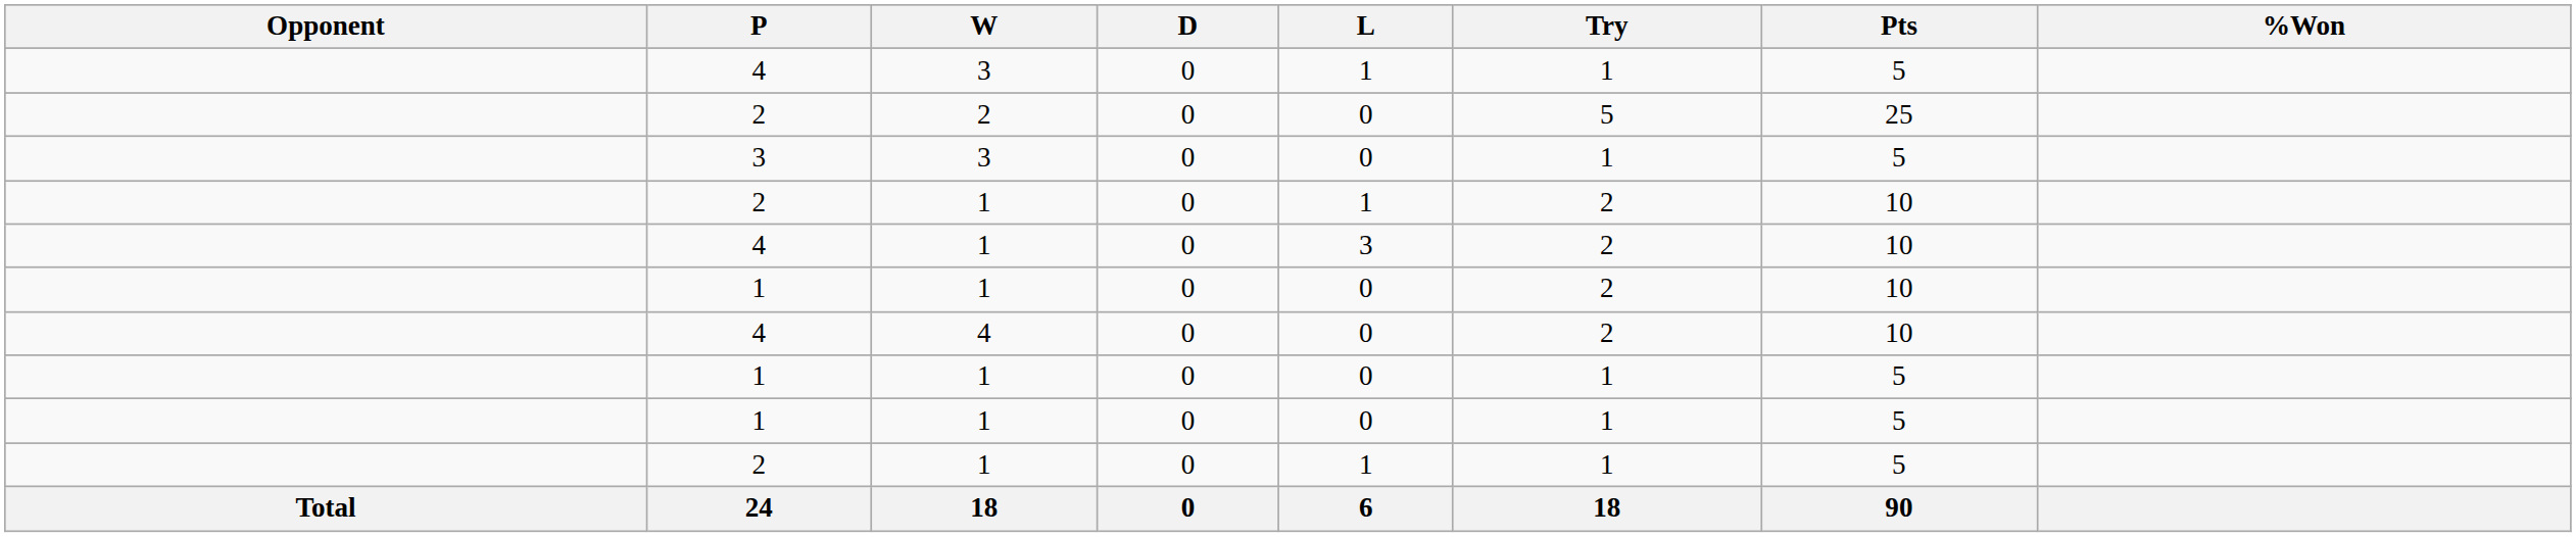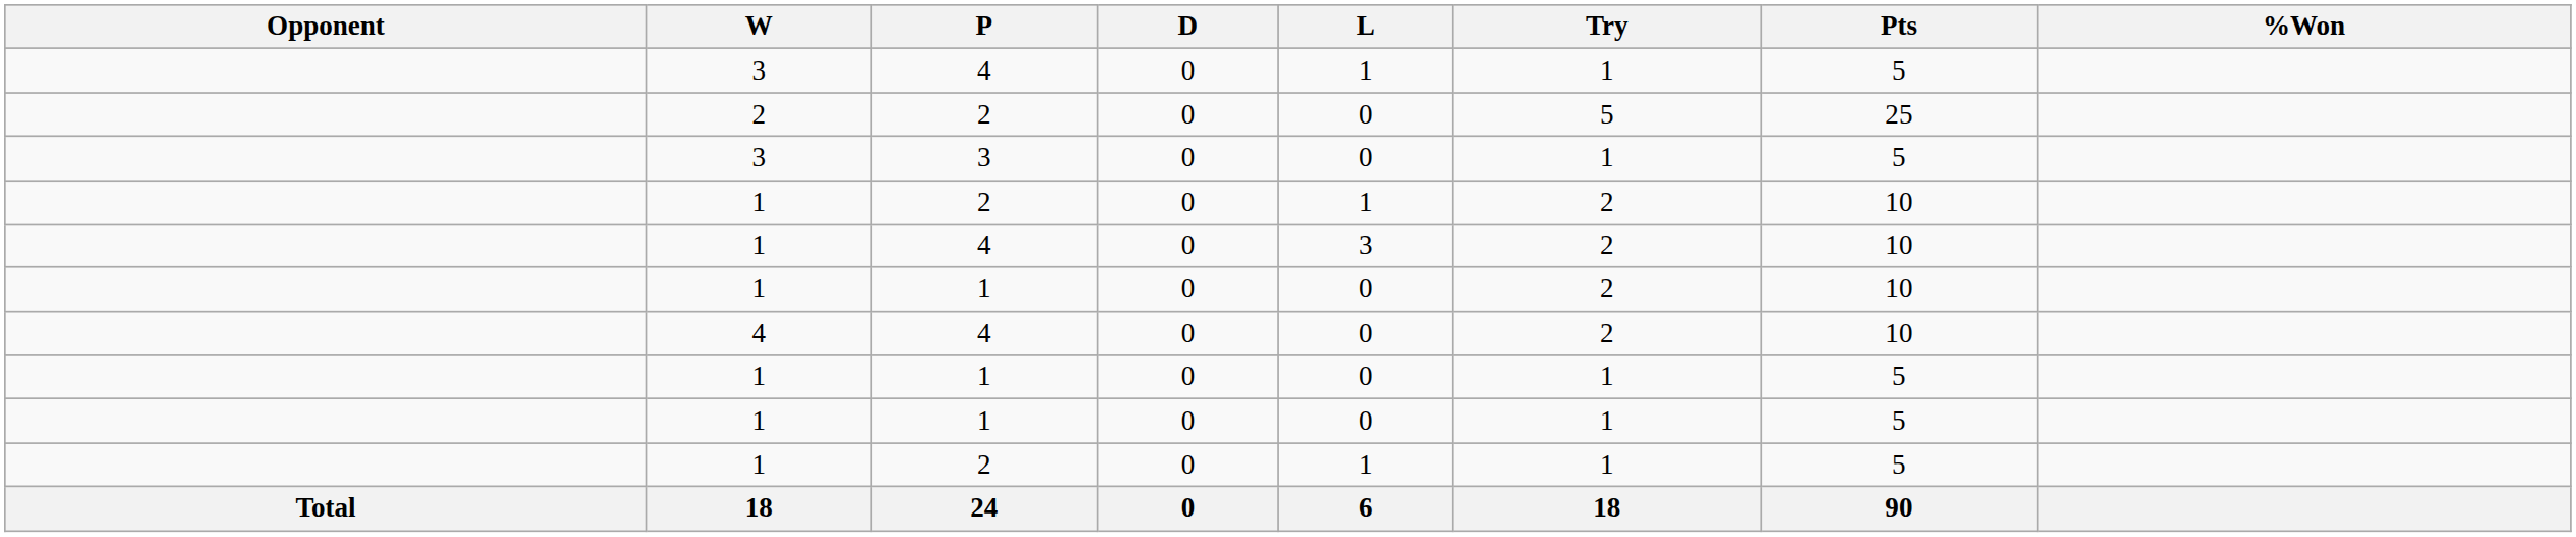columns swapped: P <-> W
